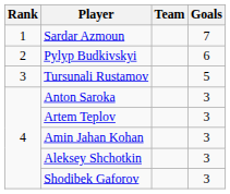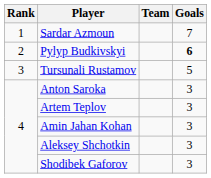Pylyp Budkivskyi | Goals: normal -> bold
